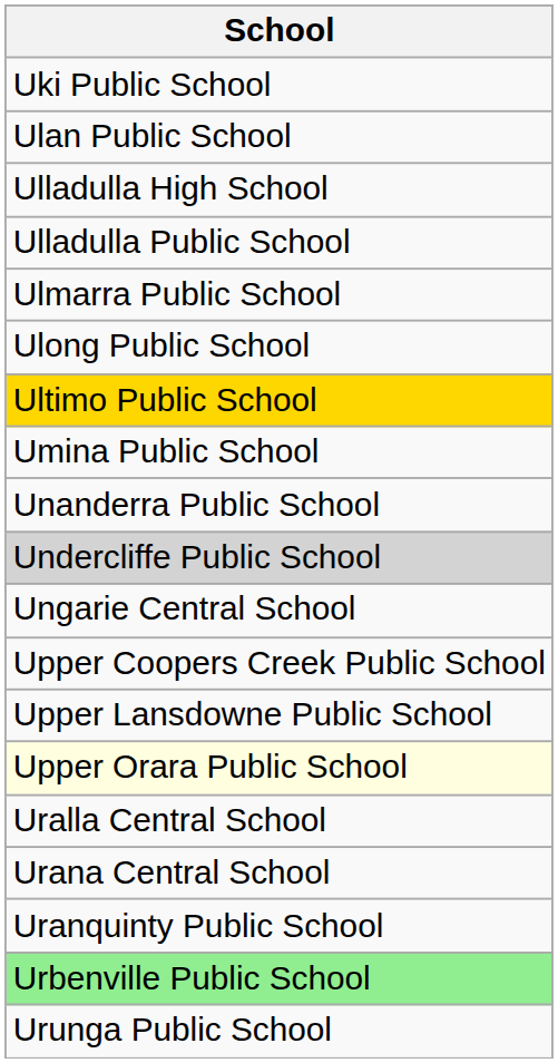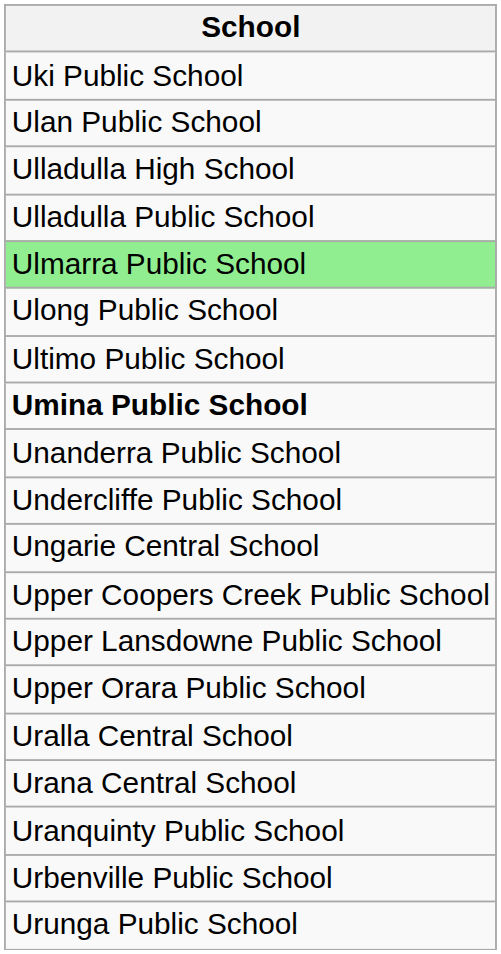row 6 | column 1: no background -> lightgreen background
row 8 | column 1: gold background -> no background
row 9 | column 1: normal -> bold
row 11 | column 1: lightgrey background -> no background
row 15 | column 1: lightyellow background -> no background
row 19 | column 1: lightgreen background -> no background
